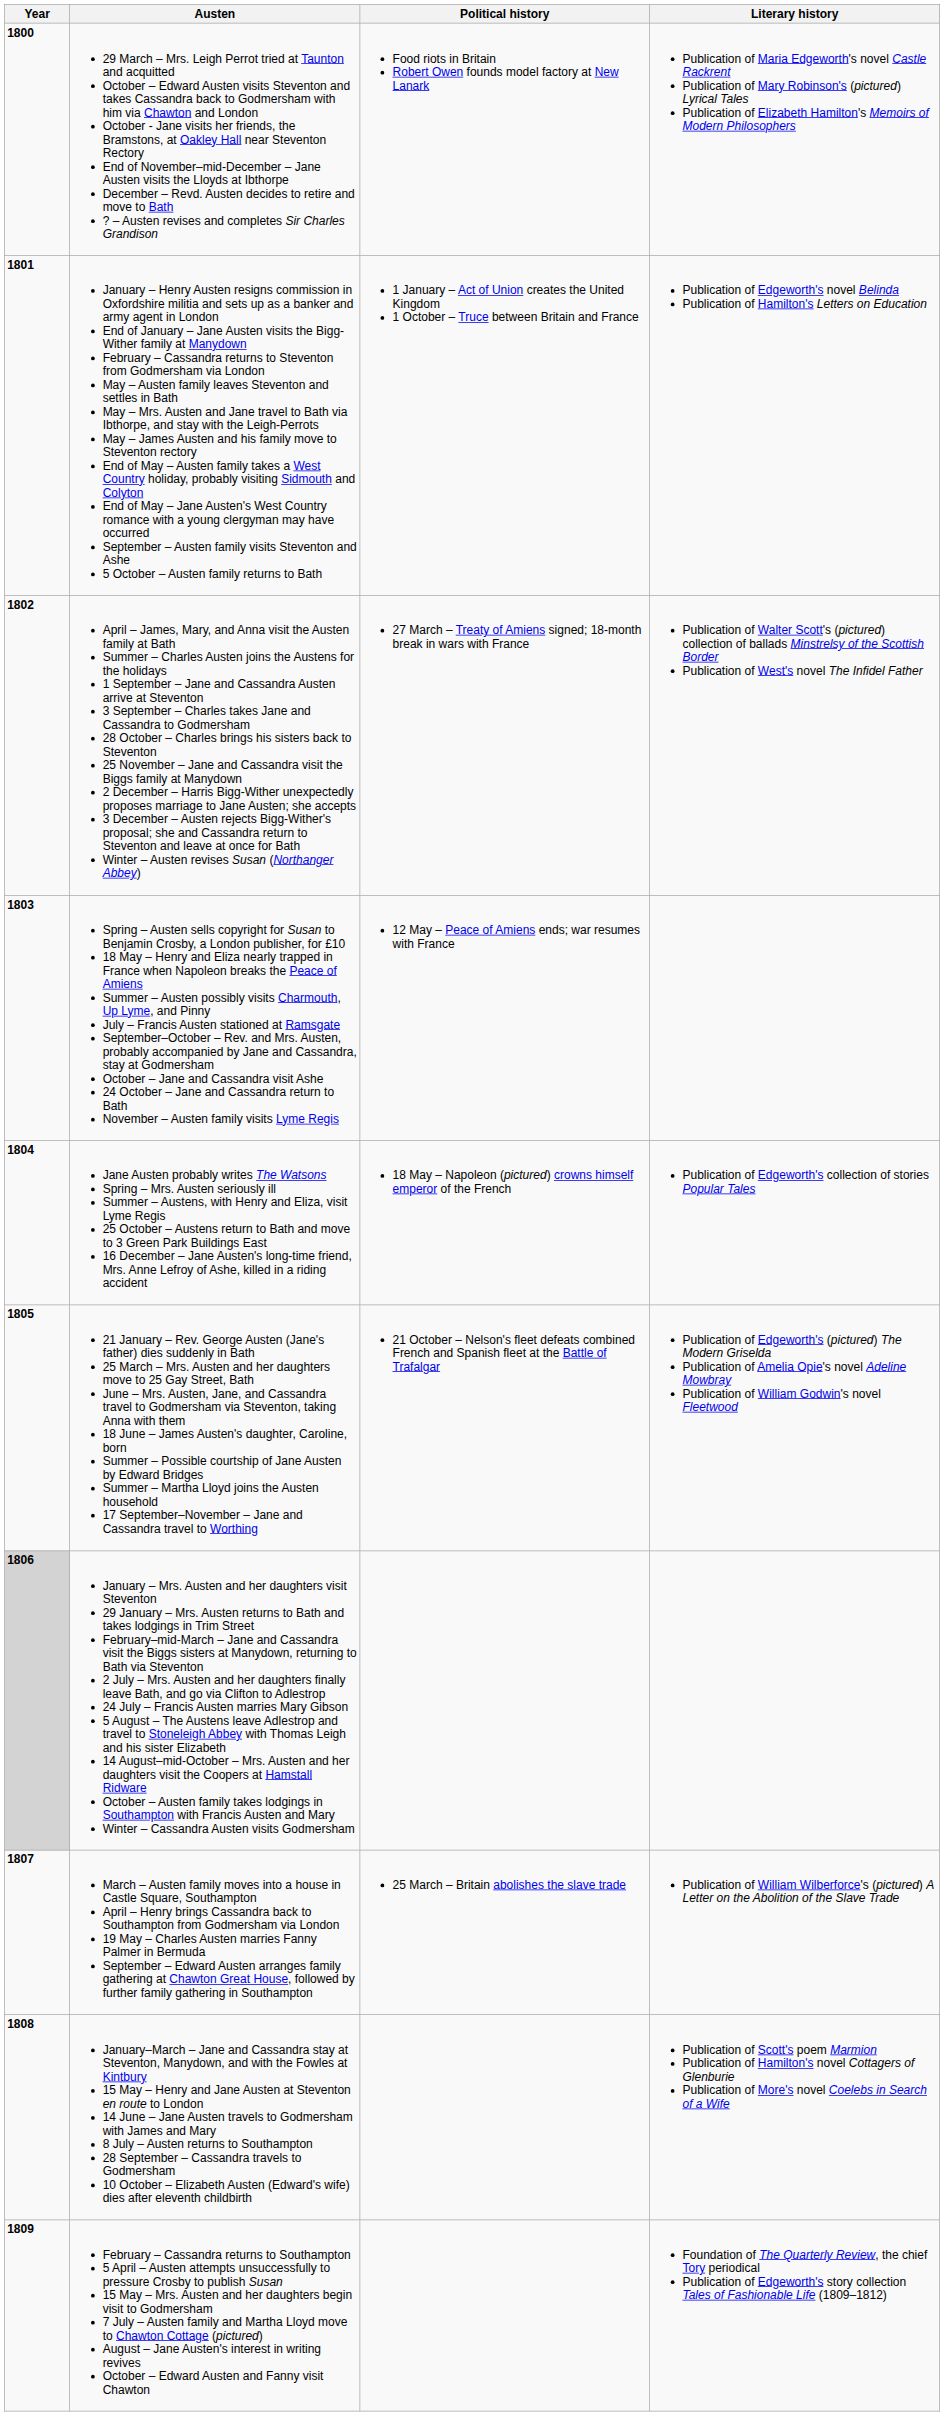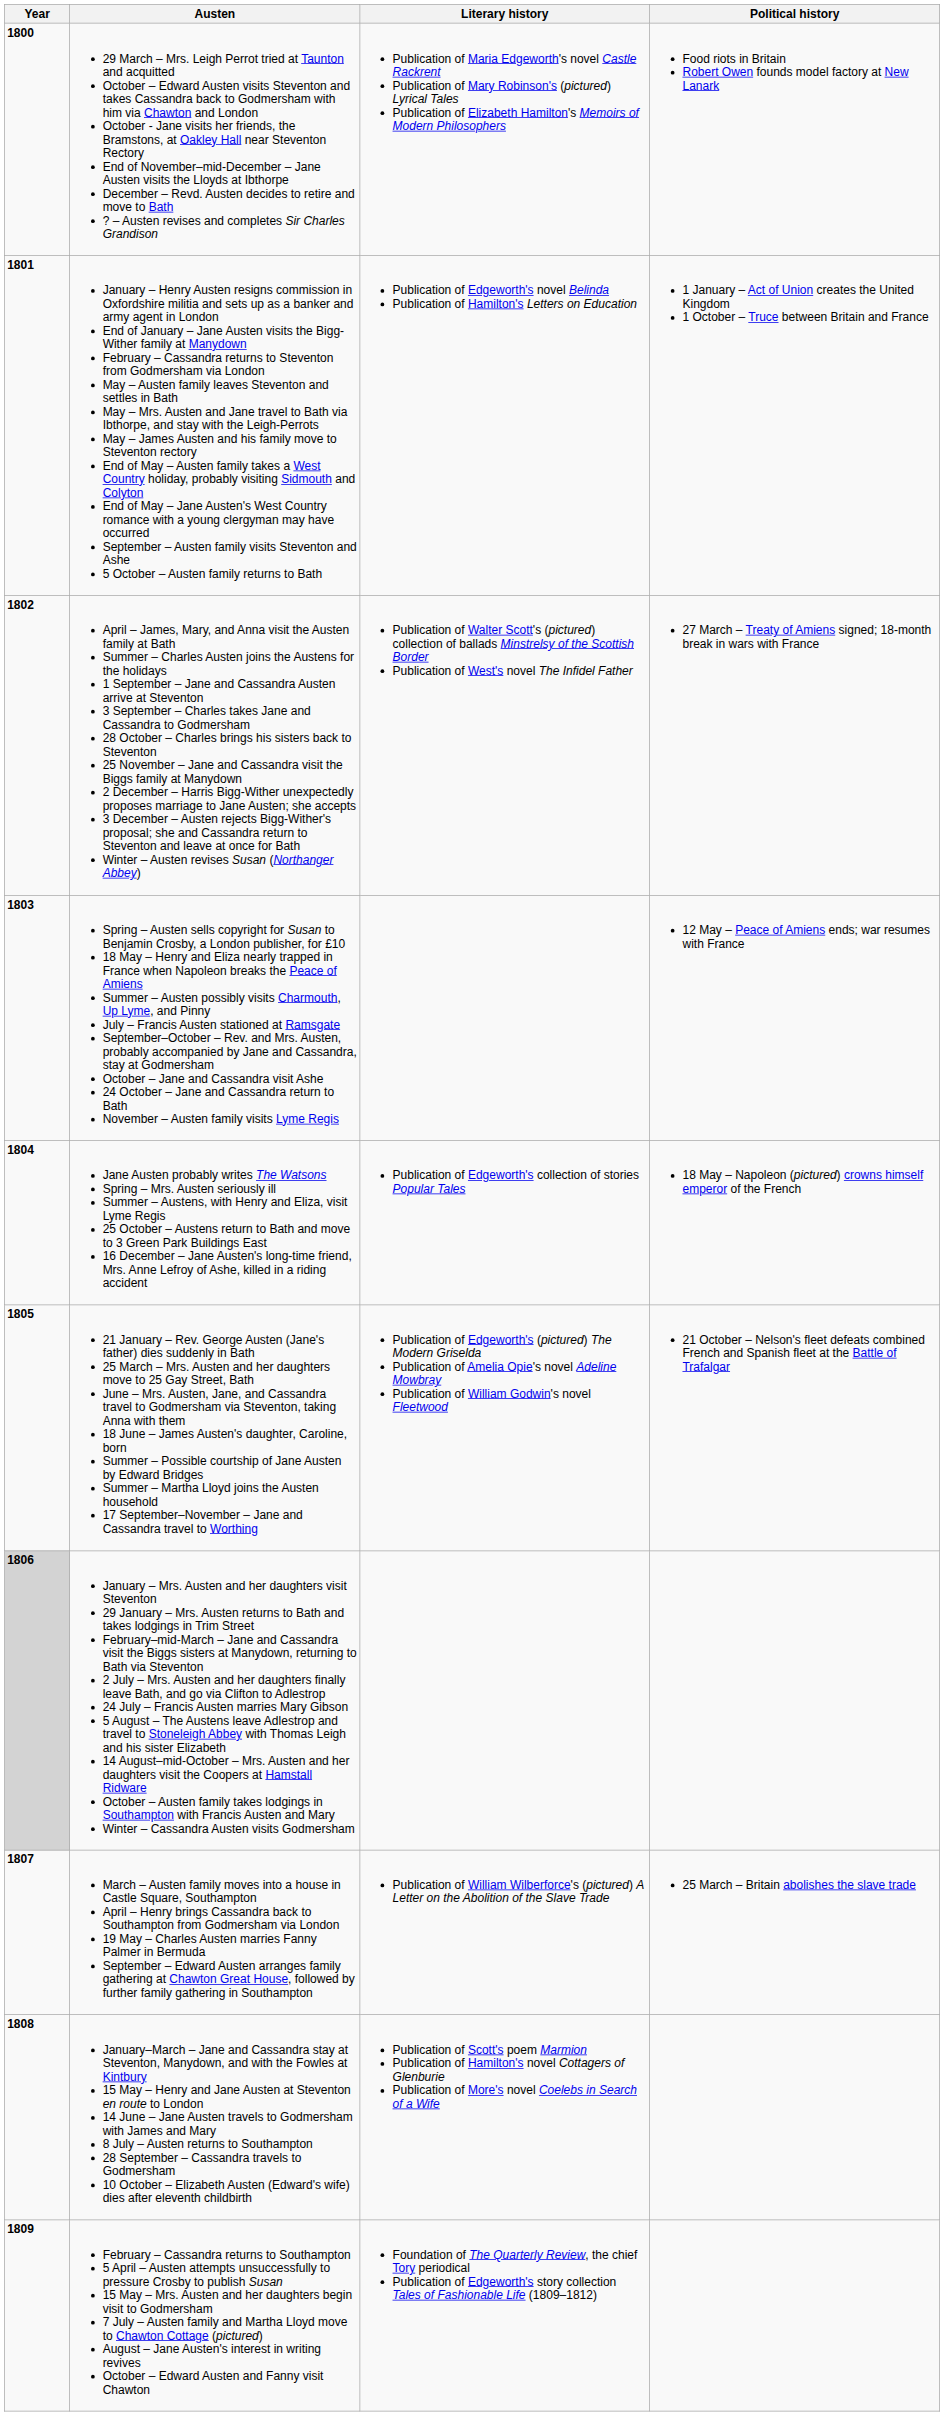columns swapped: Literary history <-> Political history
